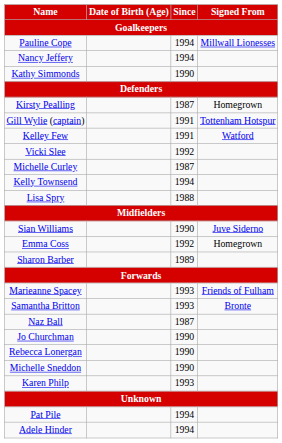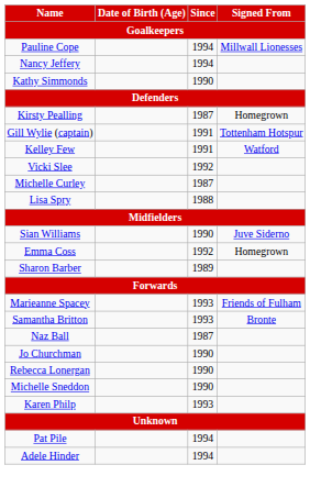- row: Kelly Townsend | 1994
